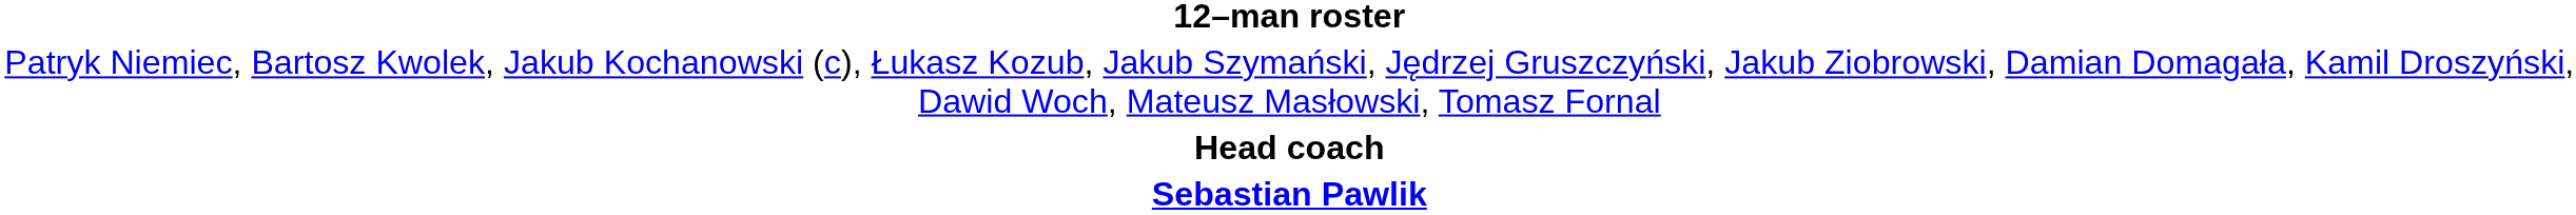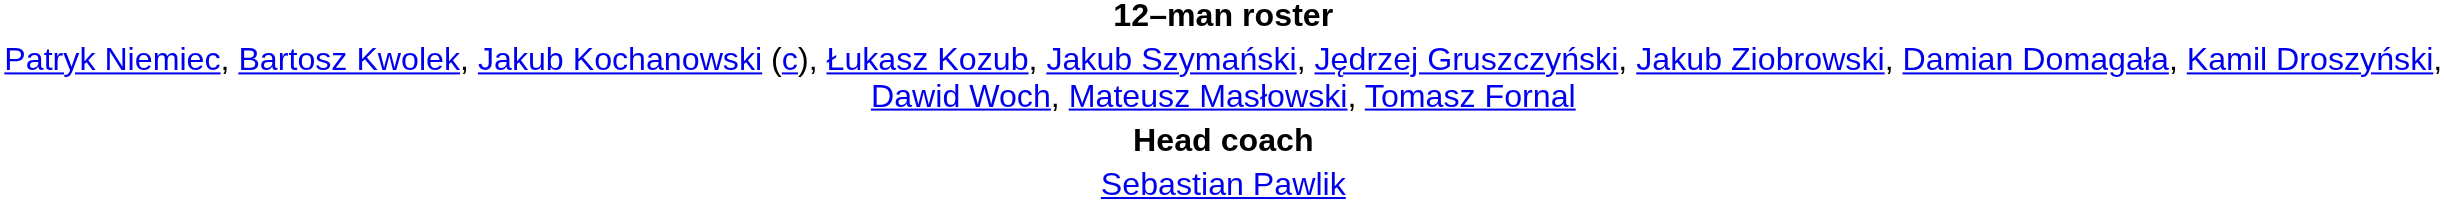row 4 | column 1: bold -> normal
